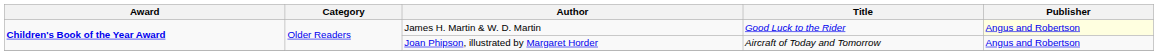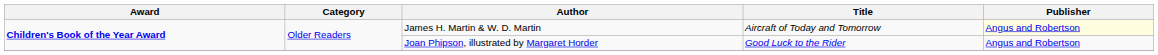James H. Martin & W. D. Martin | Title: Good Luck to the Rider -> Aircraft of Today and Tomorrow
Joan Phipson, illustrated by Margaret Horder | Title: Aircraft of Today and Tomorrow -> Good Luck to the Rider
